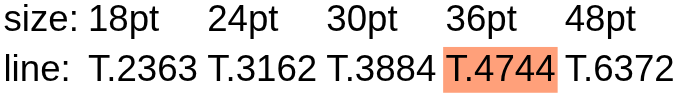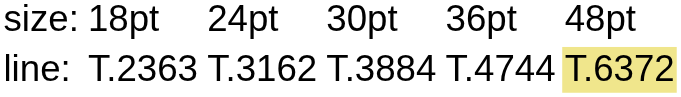line: | column 5: lightsalmon background -> no background
line: | column 6: no background -> khaki background
